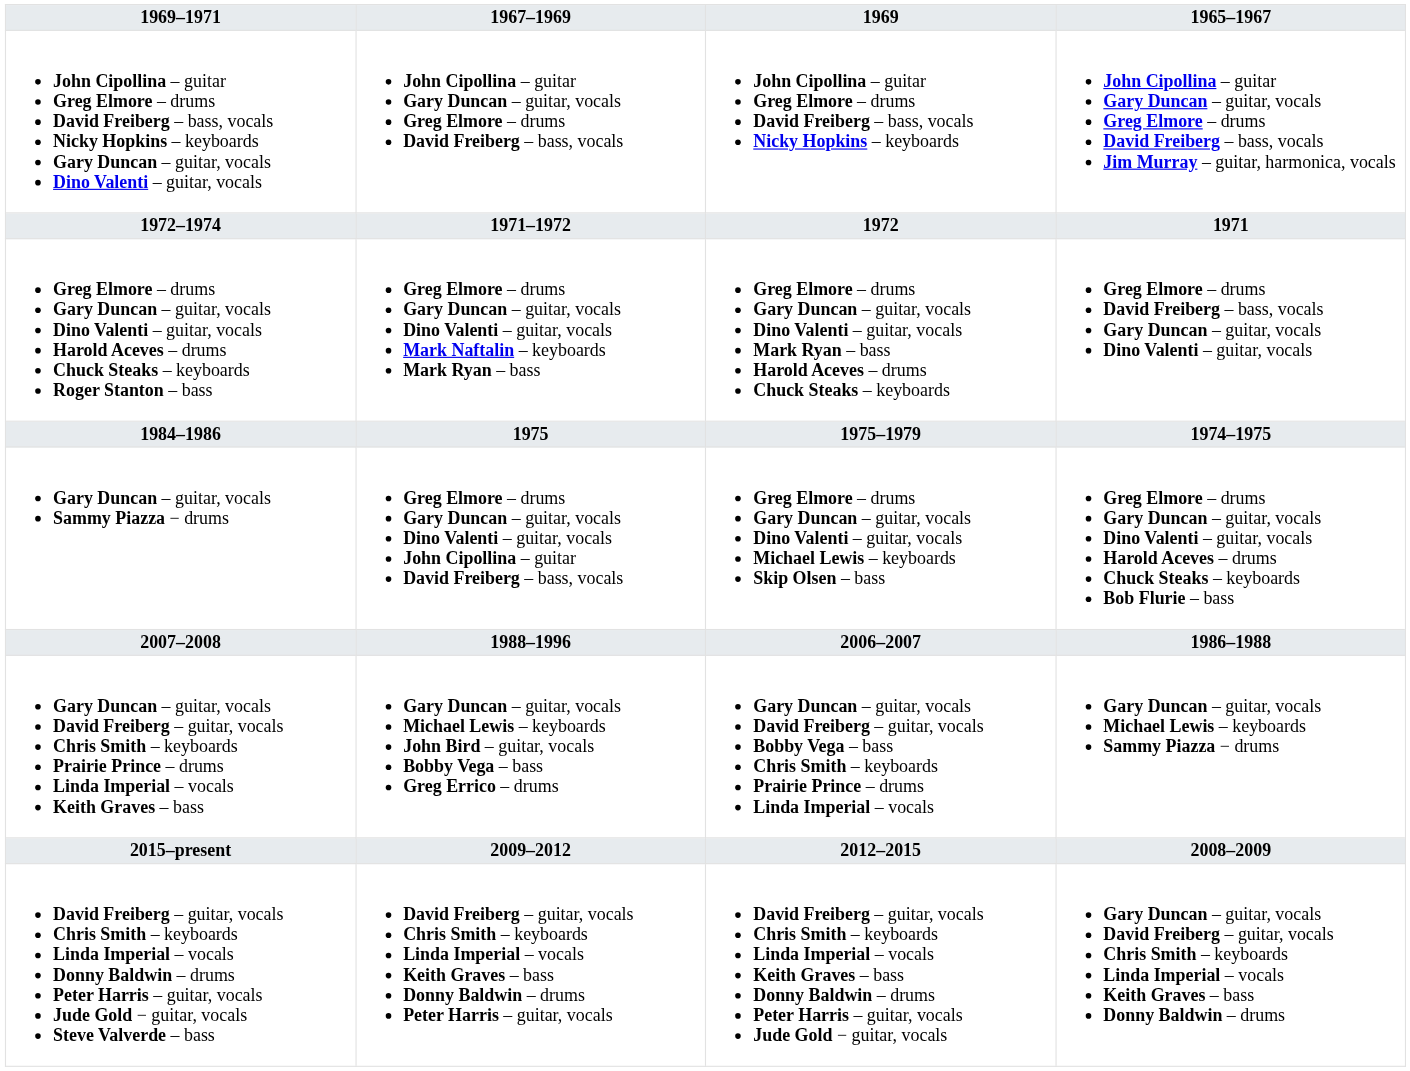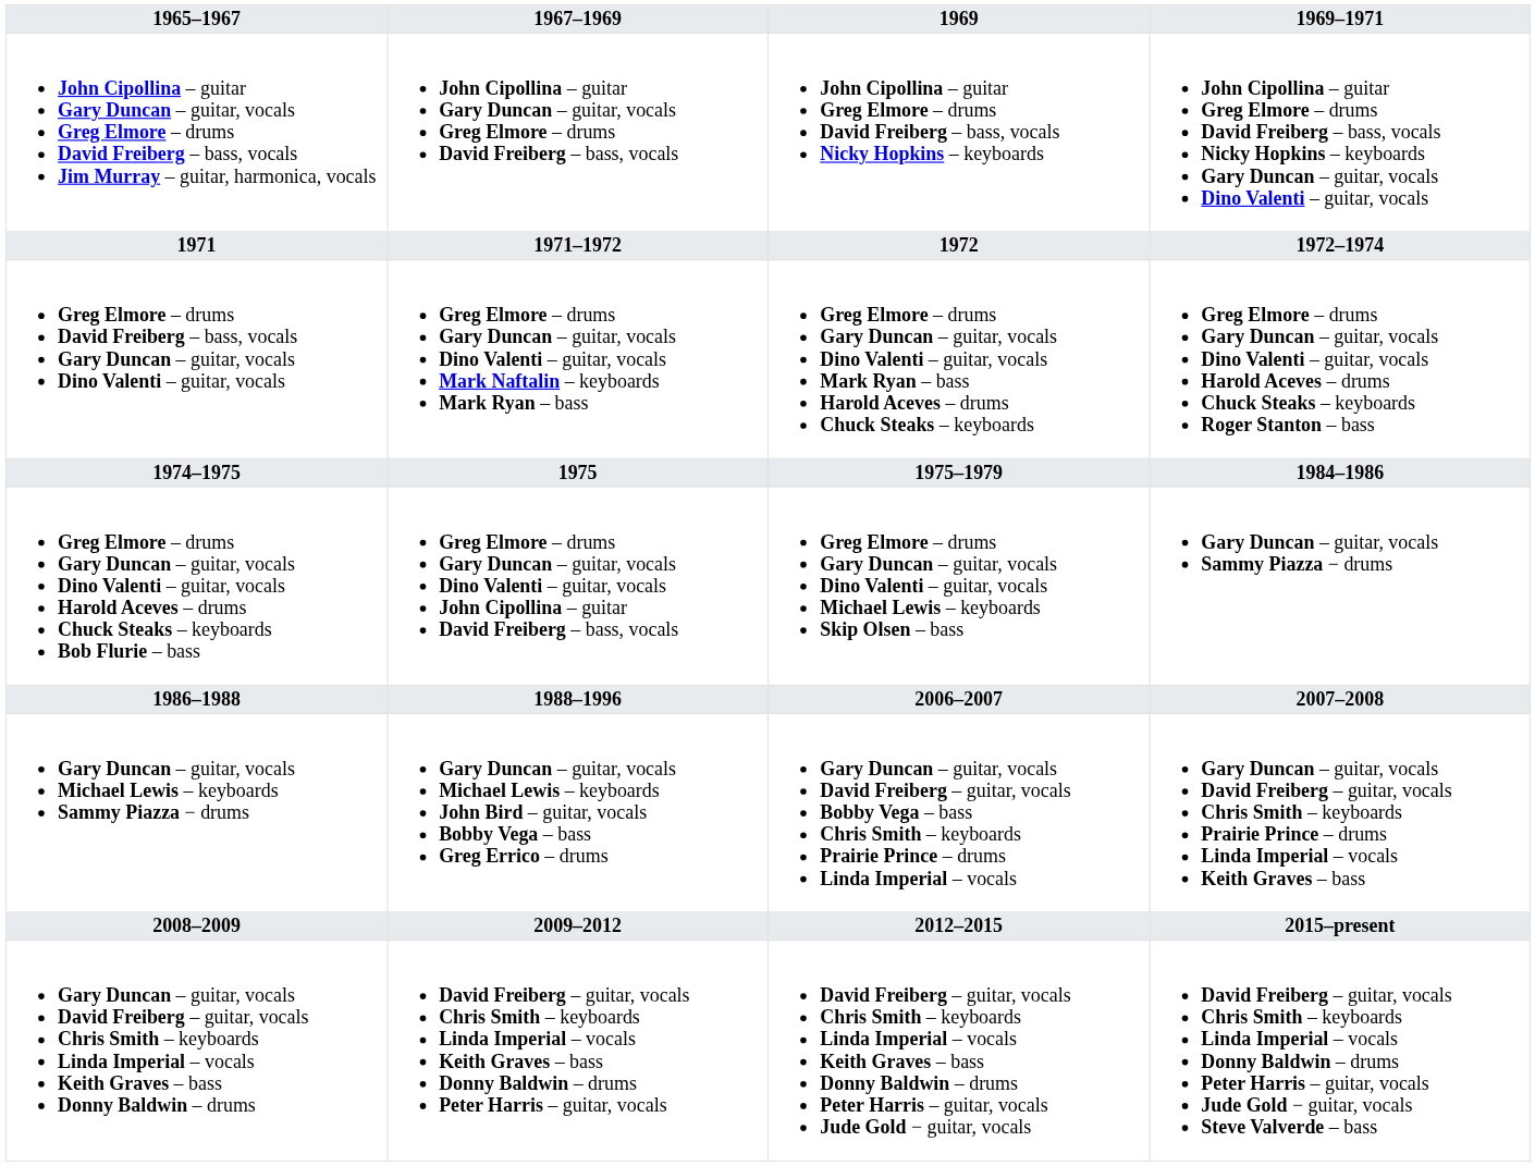columns swapped: 1965–1967 <-> 1969–1971
